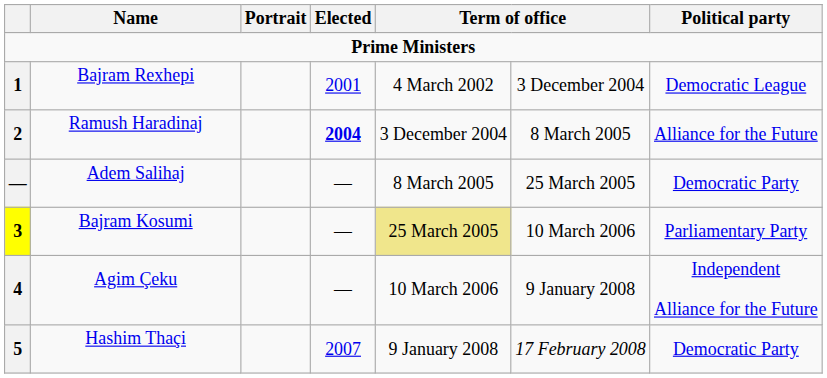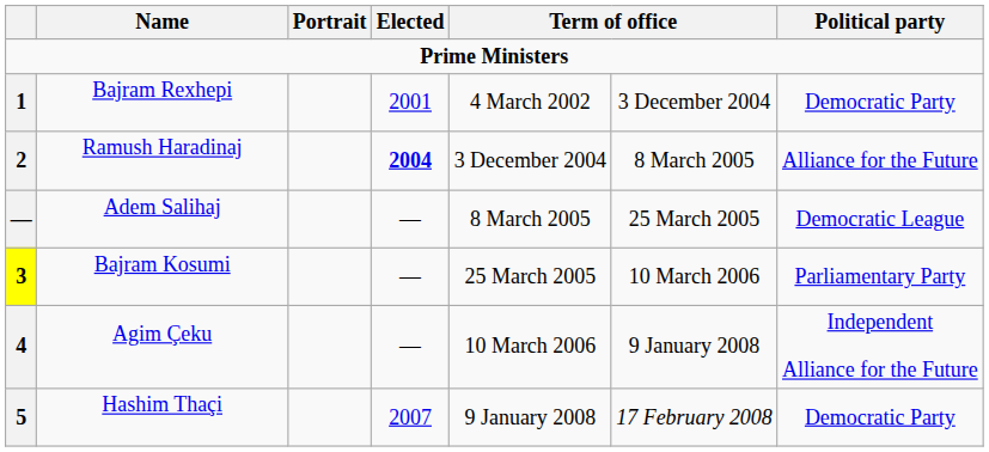Bajram Rexhepi | Political party: Democratic League -> Democratic Party
Adem Salihaj | Political party: Democratic Party -> Democratic League
Bajram Kosumi | column 5: khaki background -> no background
